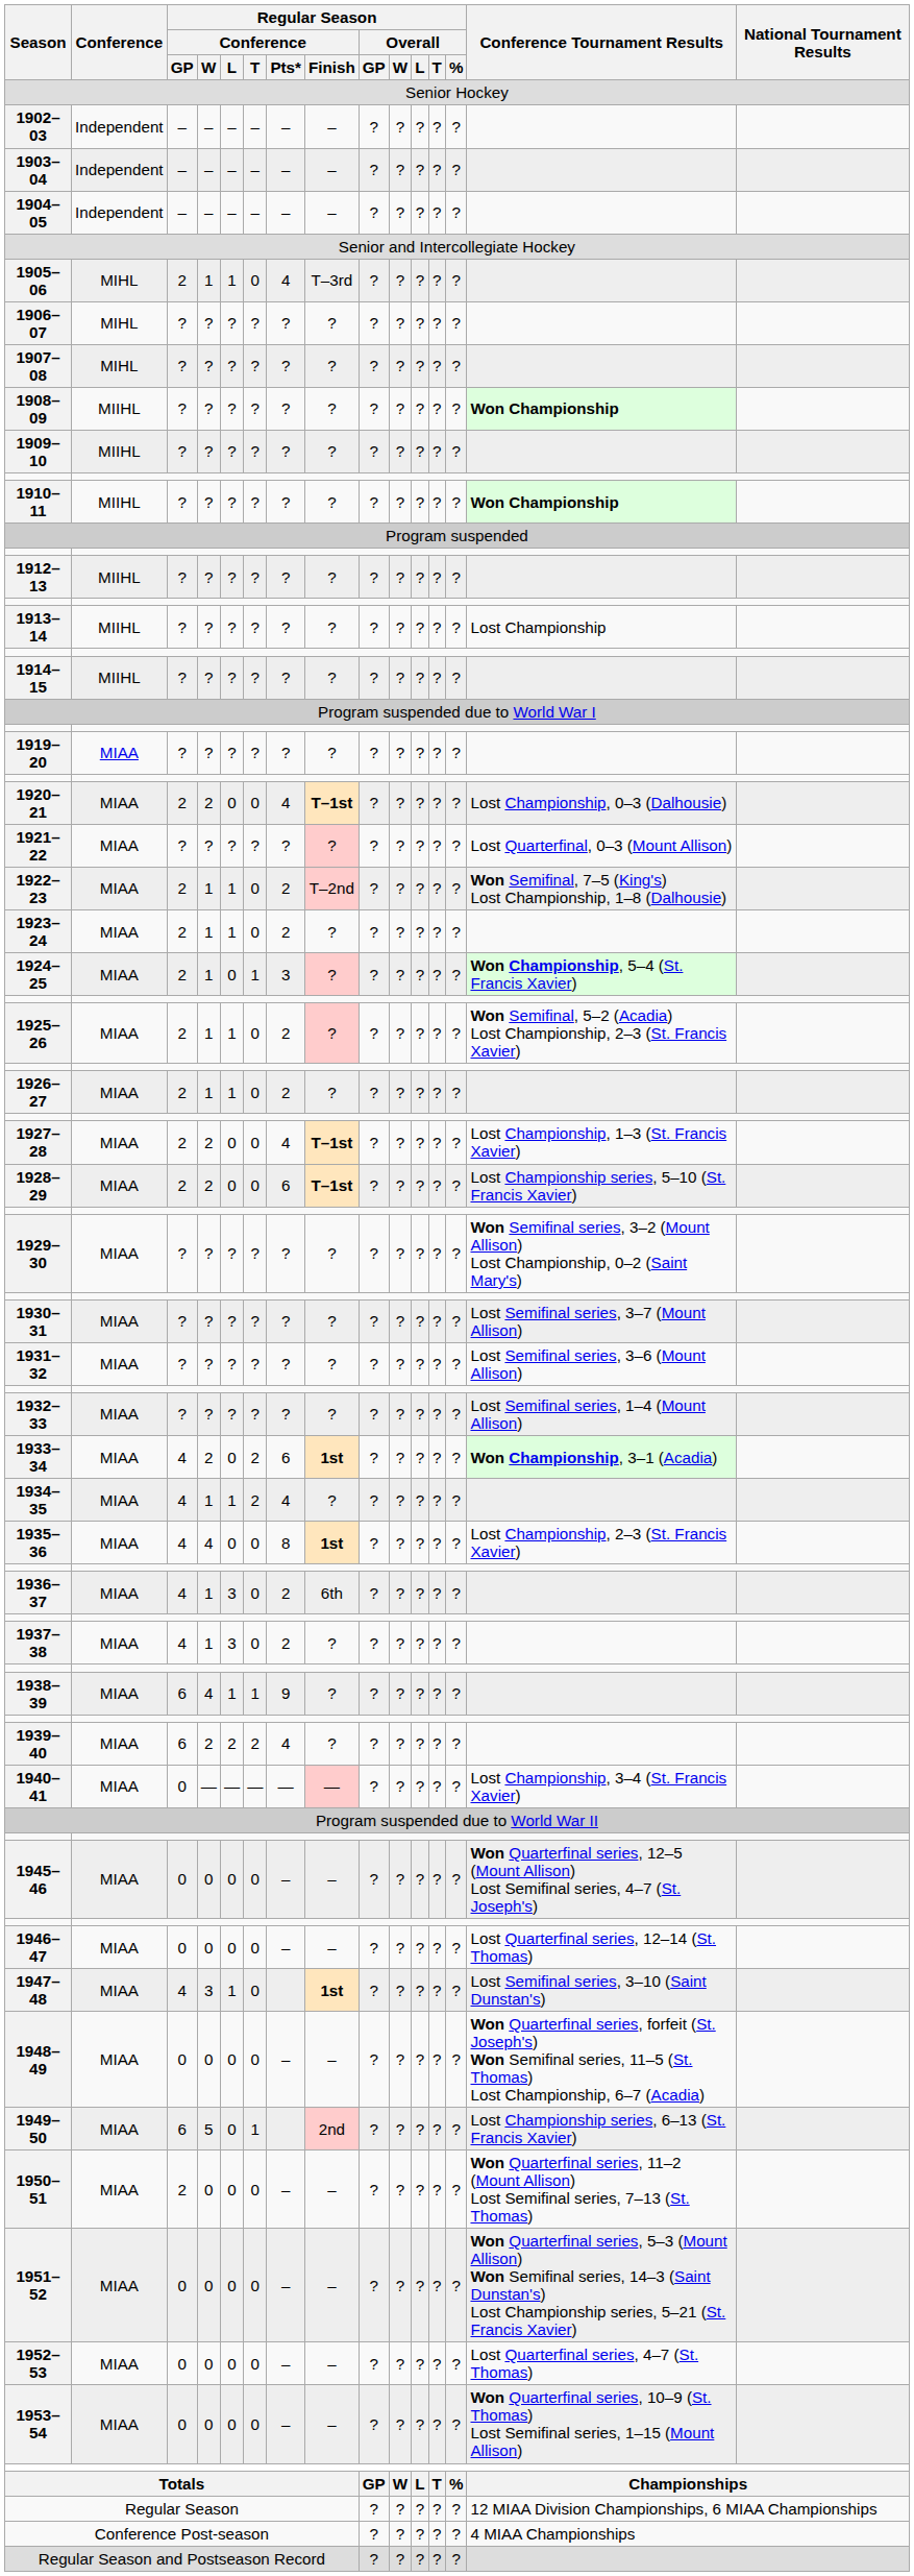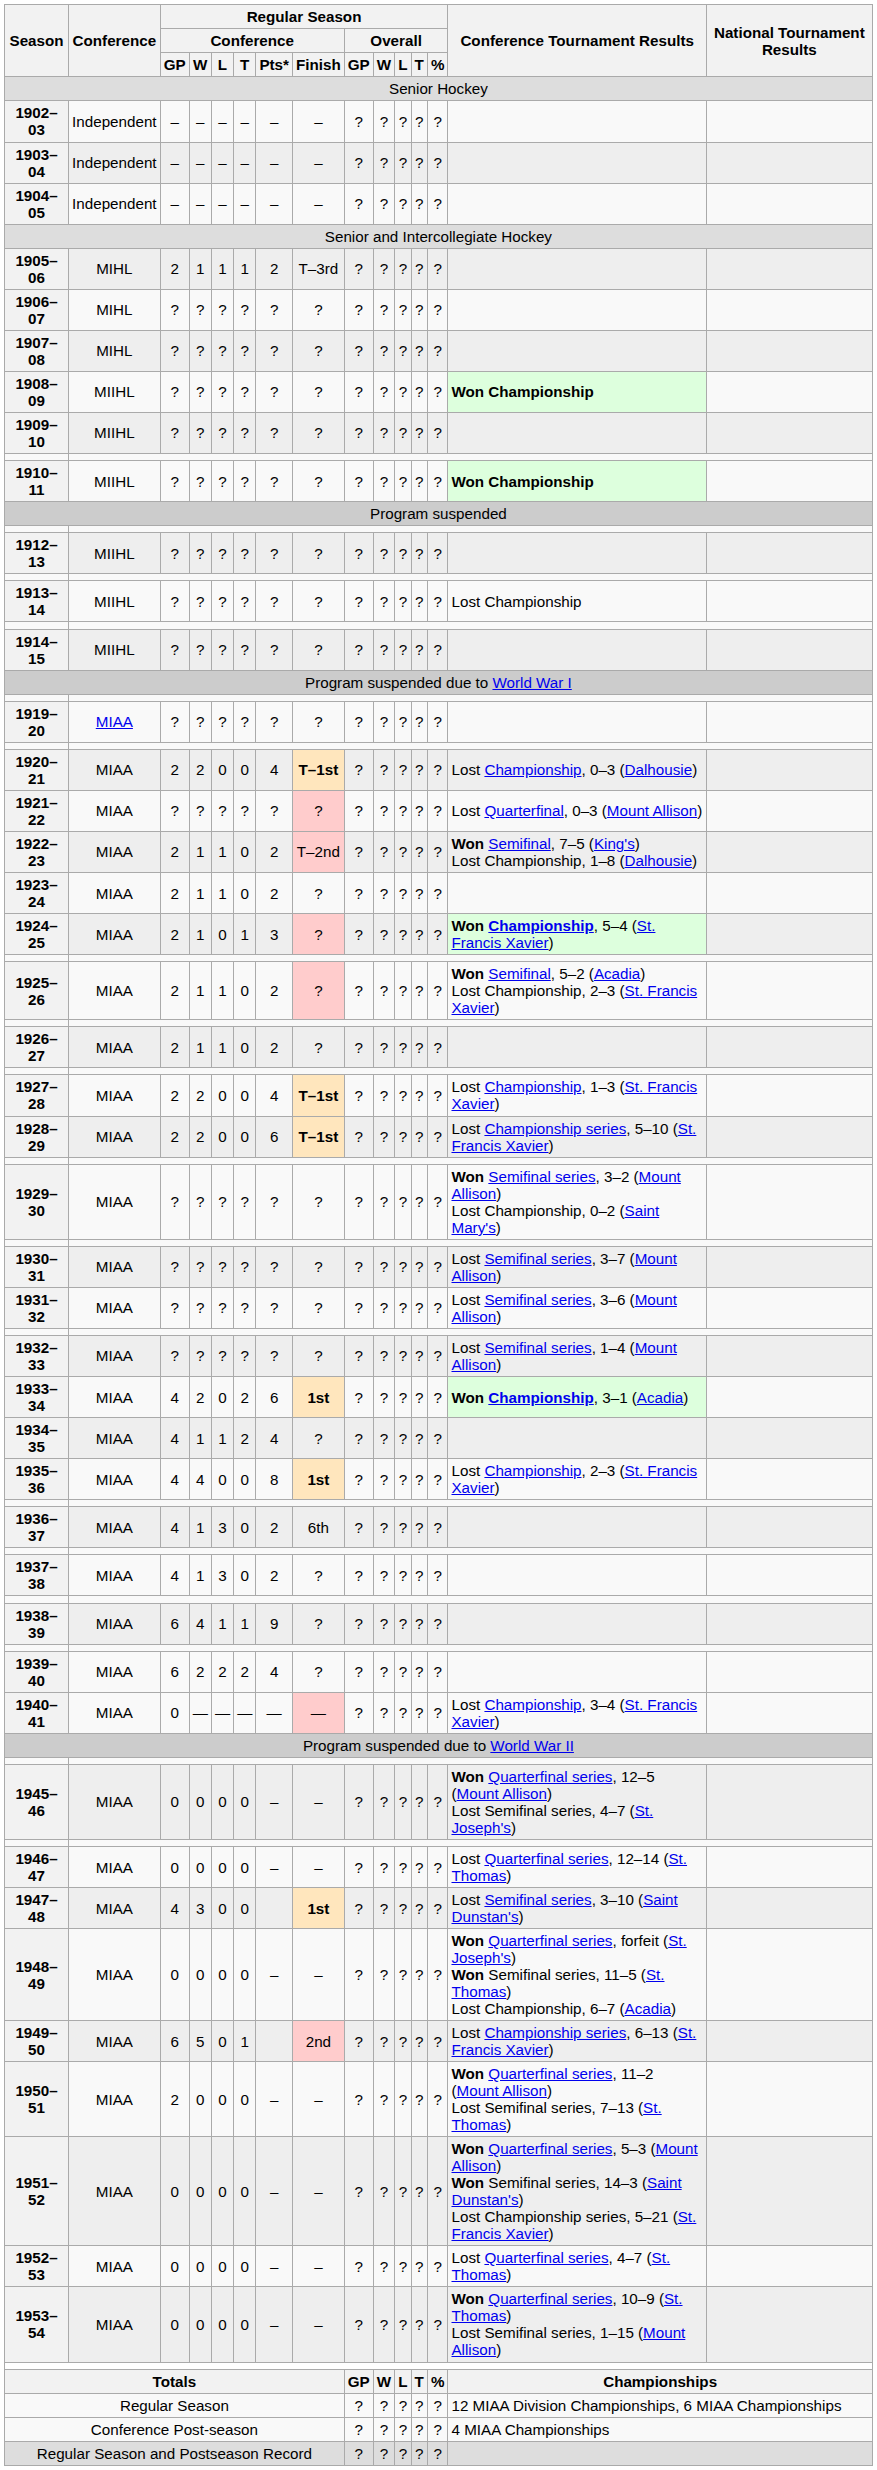1905–06 | Regular Season / Conference / T: 0 -> 1
1905–06 | Regular Season / Conference / Pts*: 4 -> 2
1947–48 | Regular Season / Conference / L: 1 -> 0
